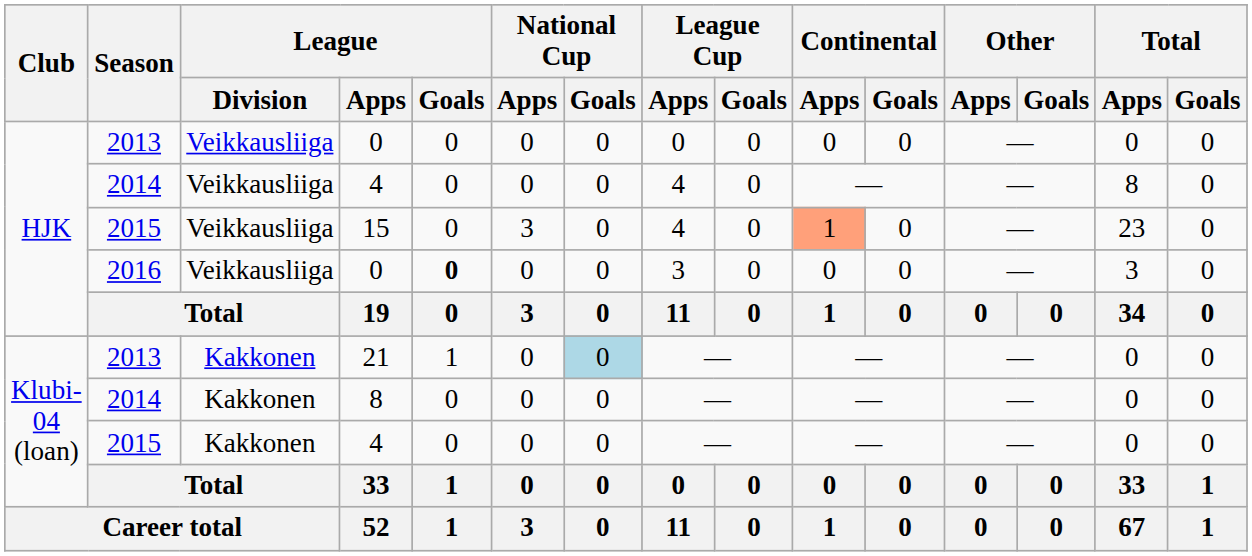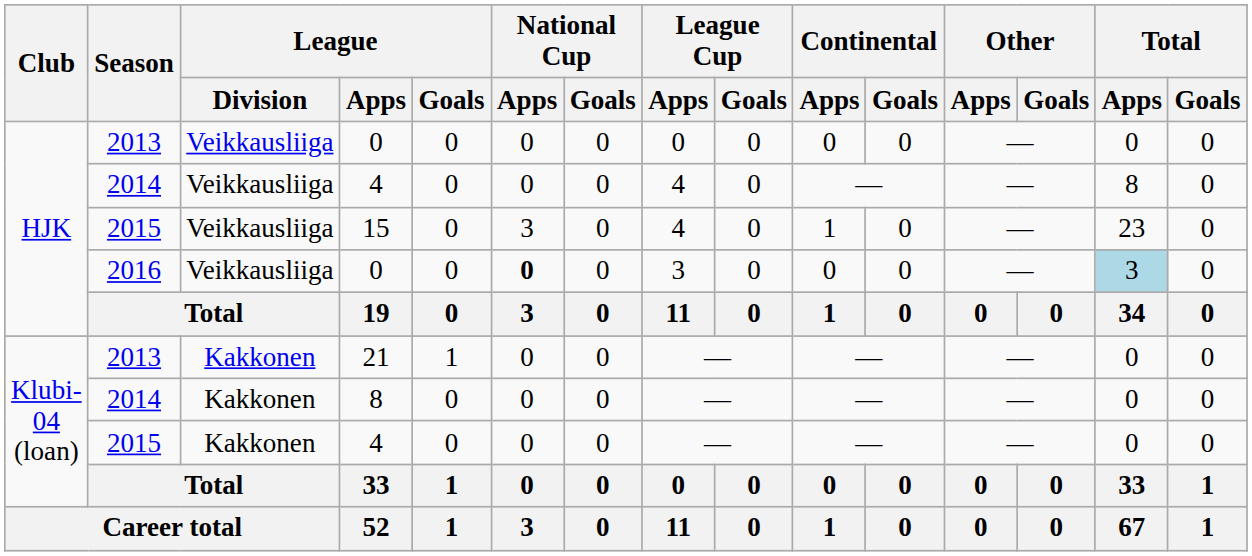15 | Continental / Apps: lightsalmon background -> no background
2016 / 0 | League / Goals: bold -> normal
2016 / 0 | National Cup / Apps: normal -> bold
2016 / 0 | Total / Apps: no background -> lightblue background
21 | National Cup / Goals: lightblue background -> no background
